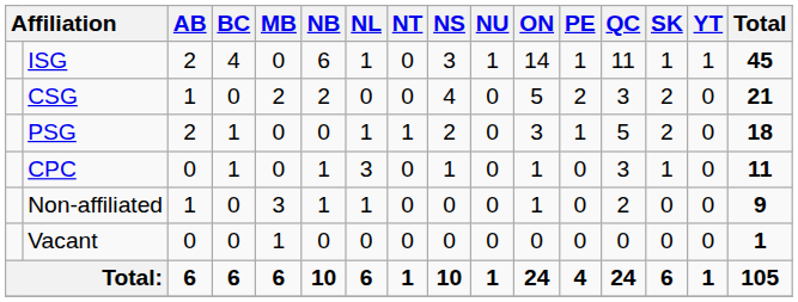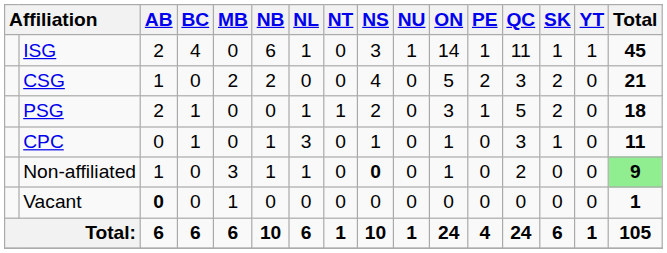Non-affiliated | NS: normal -> bold
Non-affiliated | Total: no background -> lightgreen background
Vacant | AB: normal -> bold
